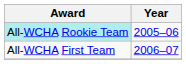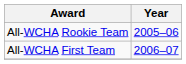row 2 | Award: paleturquoise background -> no background
